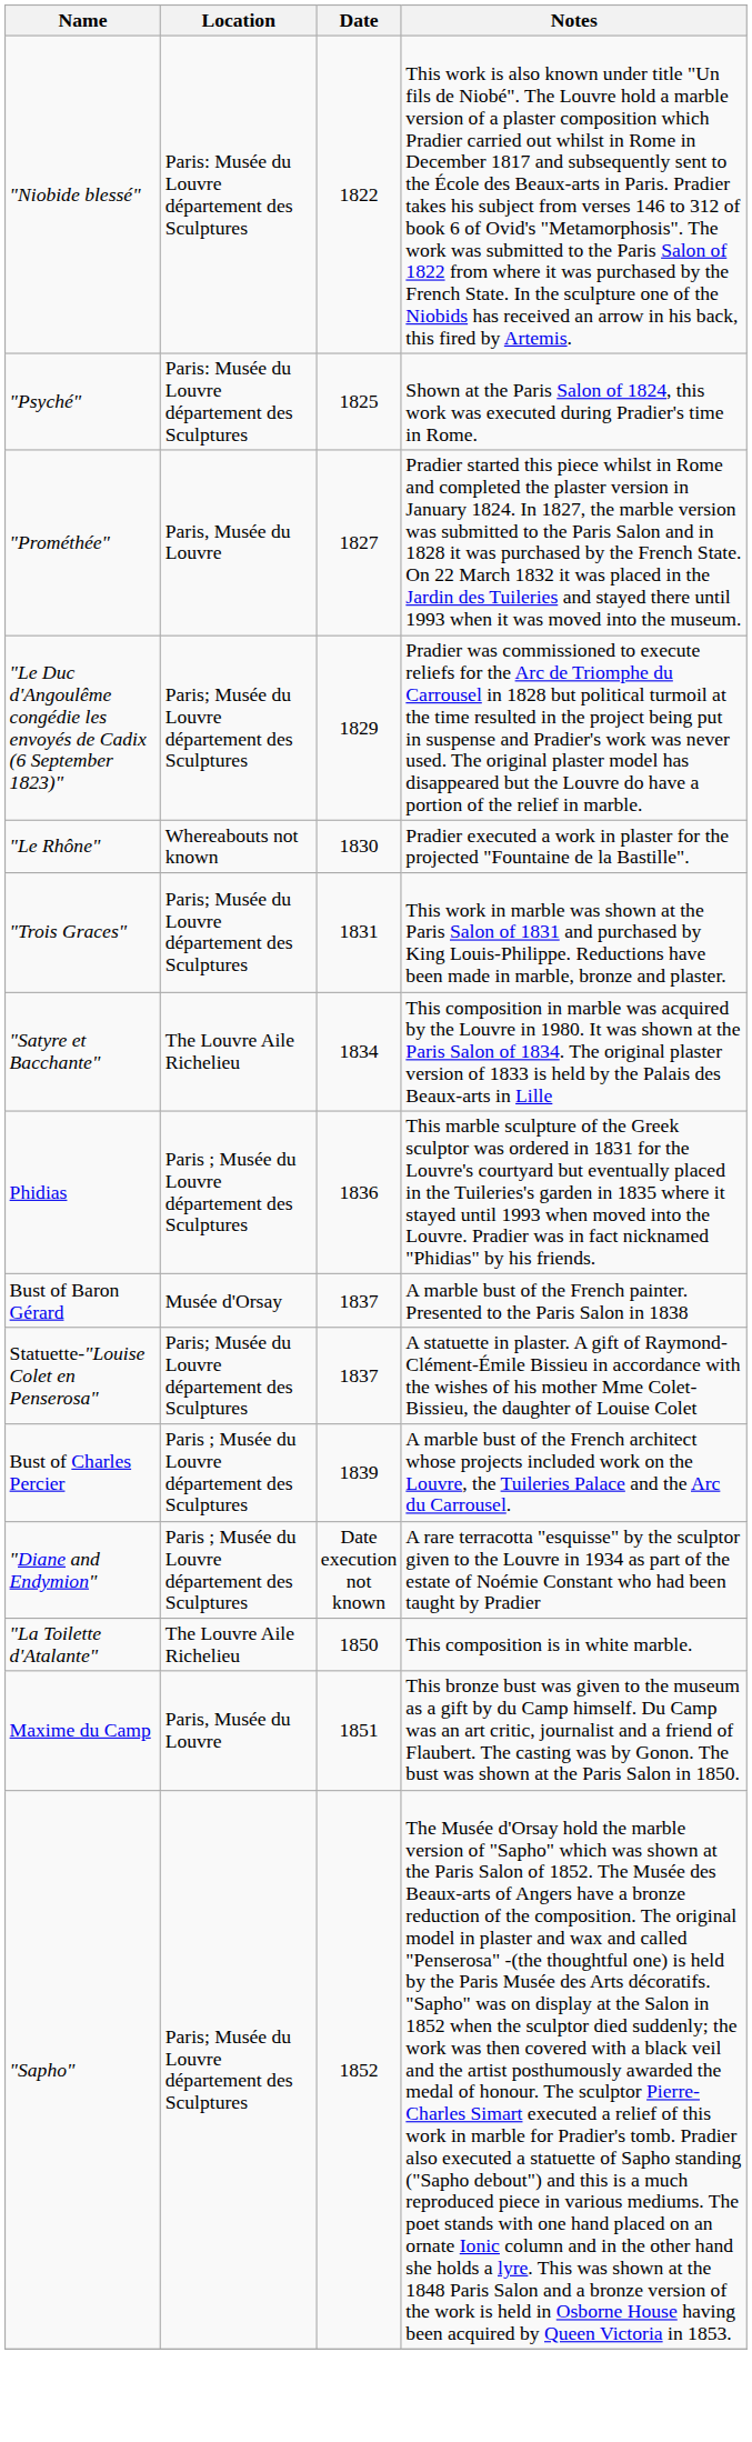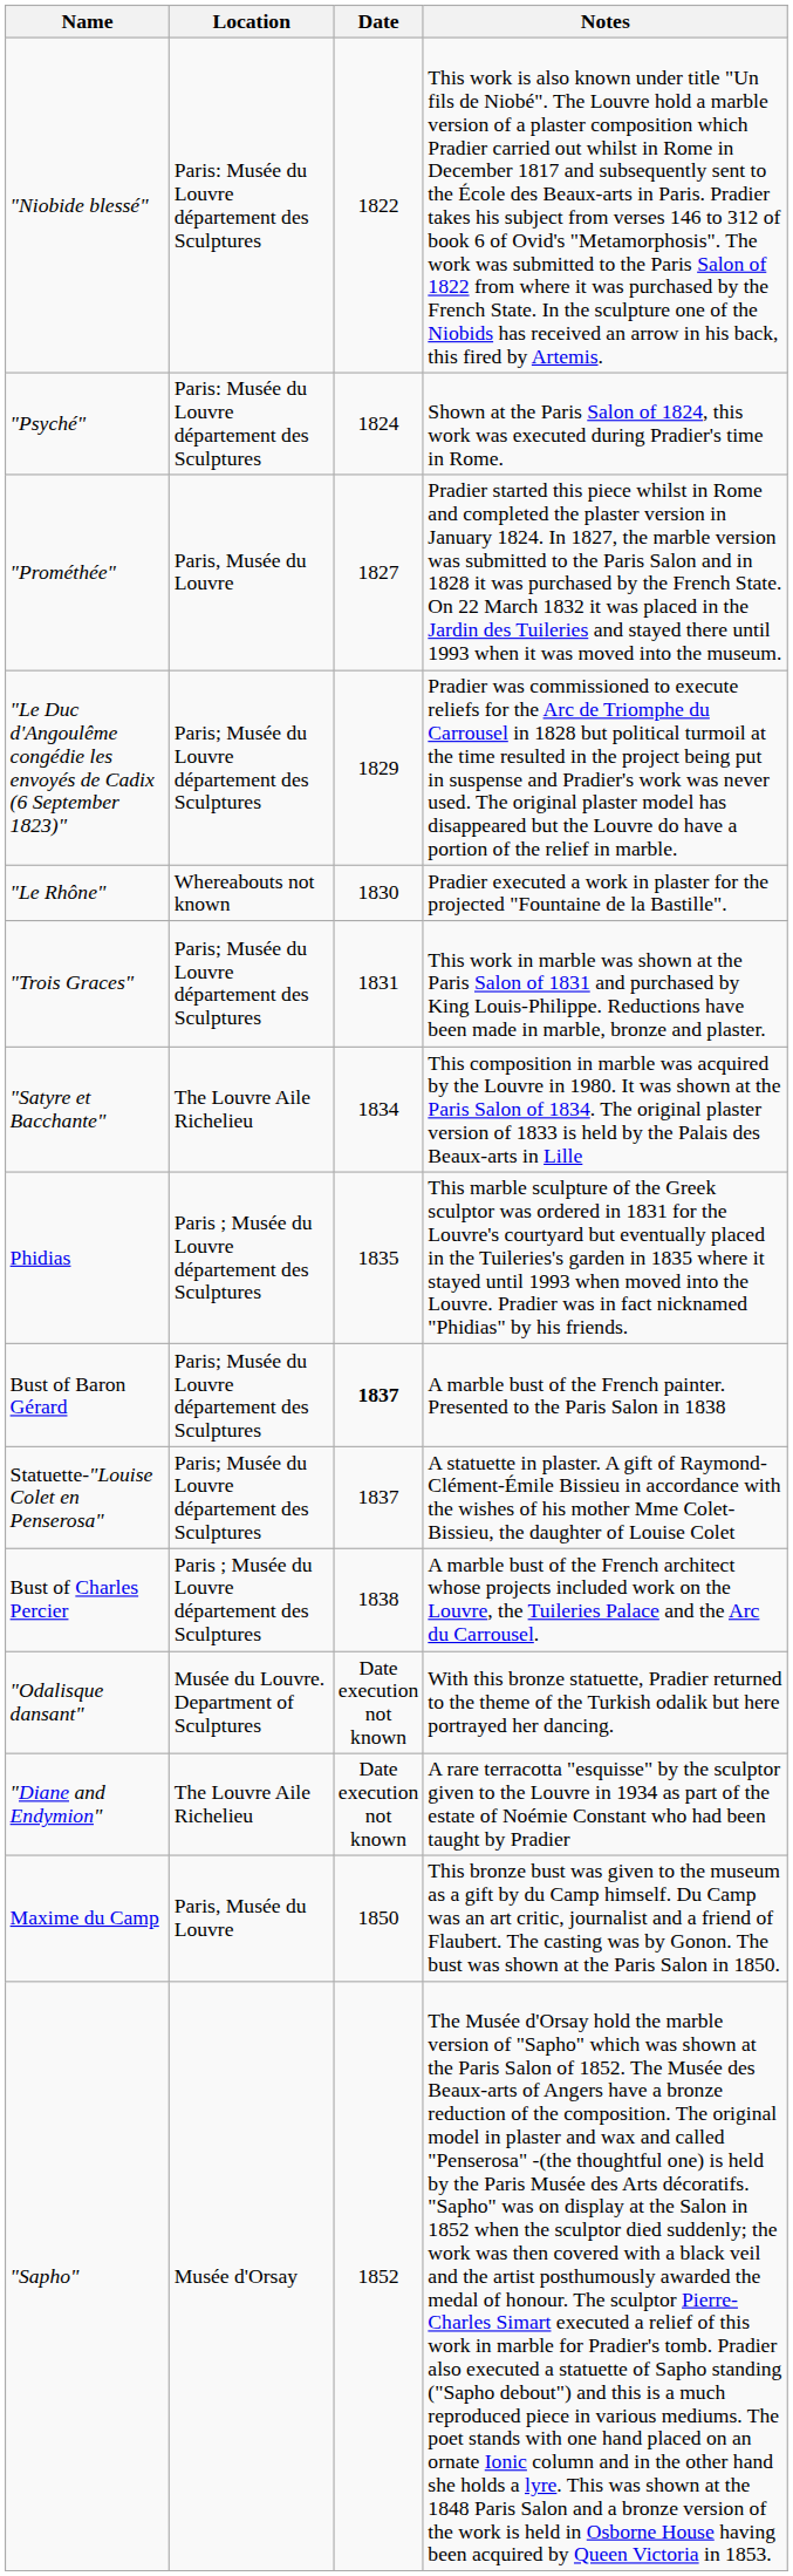"Psyché" | Date: 1825 -> 1824
Phidias | Date: 1836 -> 1835
Bust of Baron Gérard | Location: Musée d'Orsay -> Paris; Musée du Louvre département des Sculptures
Bust of Baron Gérard | Date: normal -> bold
Bust of Charles Percier | Date: 1839 -> 1838
+ row: "Odalisque dansant" | Musée du Louvre. Department of Sculptures | Date execution not known | With this bronze statuette, Pradier returned to the theme of the Turkish odalik but here portrayed her dancing.
"Diane and Endymion" | Location: Paris ; Musée du Louvre département des Sculptures -> The Louvre Aile Richelieu
- row: "La Toilette d'Atalante" | The Louvre Aile Richelieu | 1850 | This composition is in white marble.
Maxime du Camp | Date: 1851 -> 1850
"Sapho" | Location: Paris; Musée du Louvre département des Sculptures -> Musée d'Orsay
